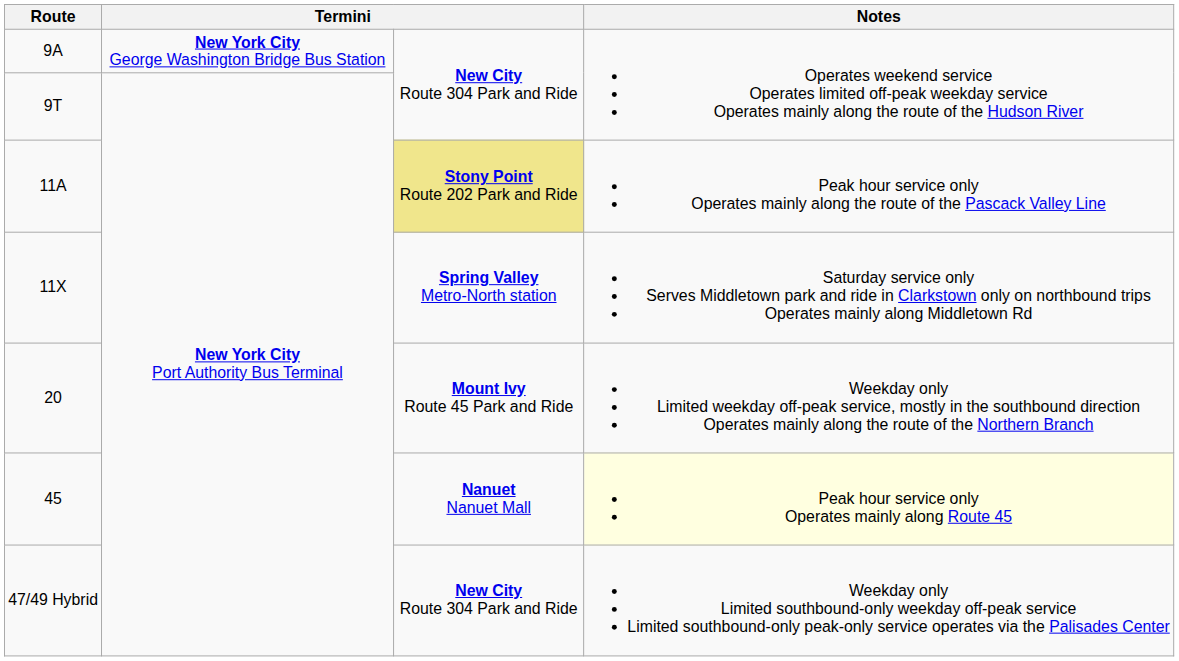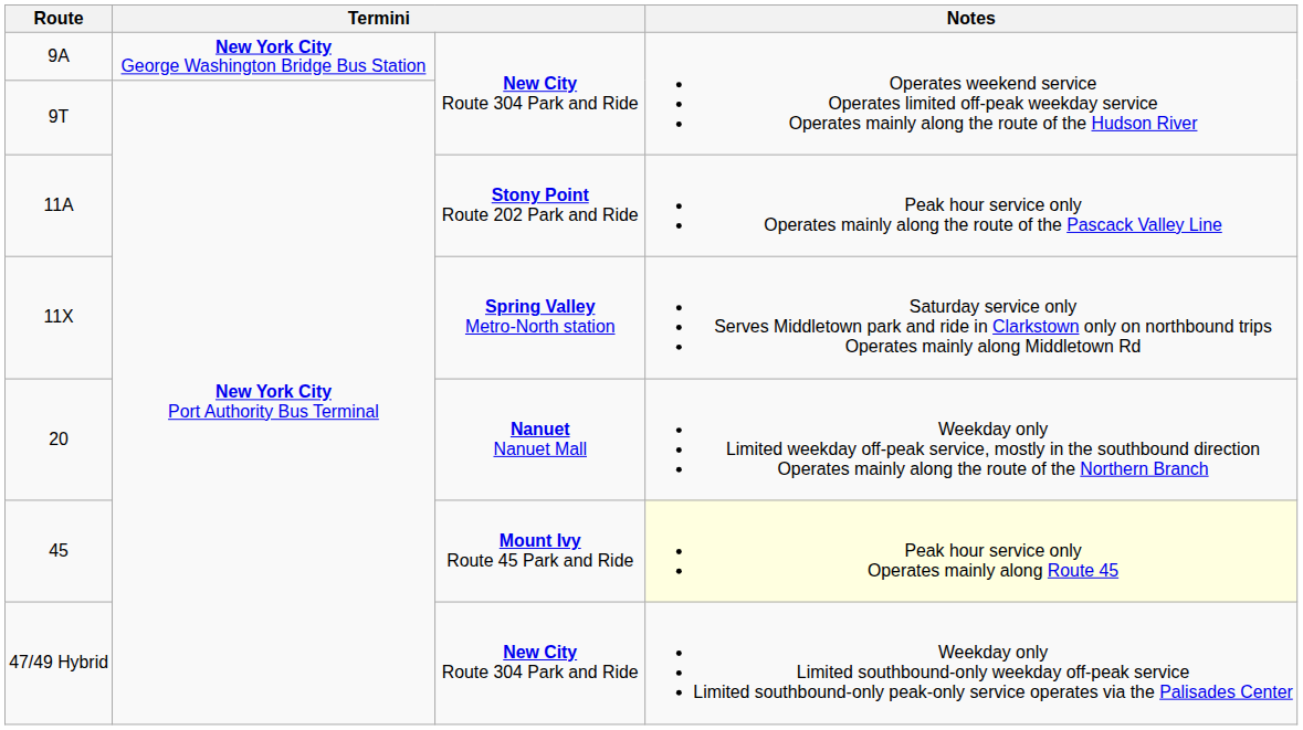11A | column 3: khaki background -> no background
20 | column 3: Mount Ivy Route 45 Park and Ride -> Nanuet Nanuet Mall
45 | column 3: Nanuet Nanuet Mall -> Mount Ivy Route 45 Park and Ride
